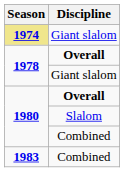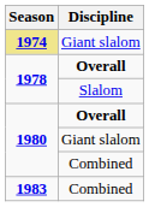row 4 | Discipline: Giant slalom -> Slalom
row 6 | Discipline: Slalom -> Giant slalom
